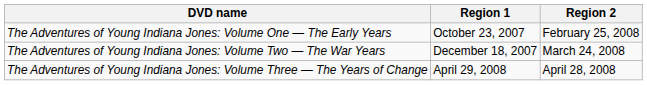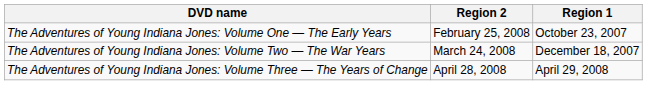columns swapped: Region 1 <-> Region 2
